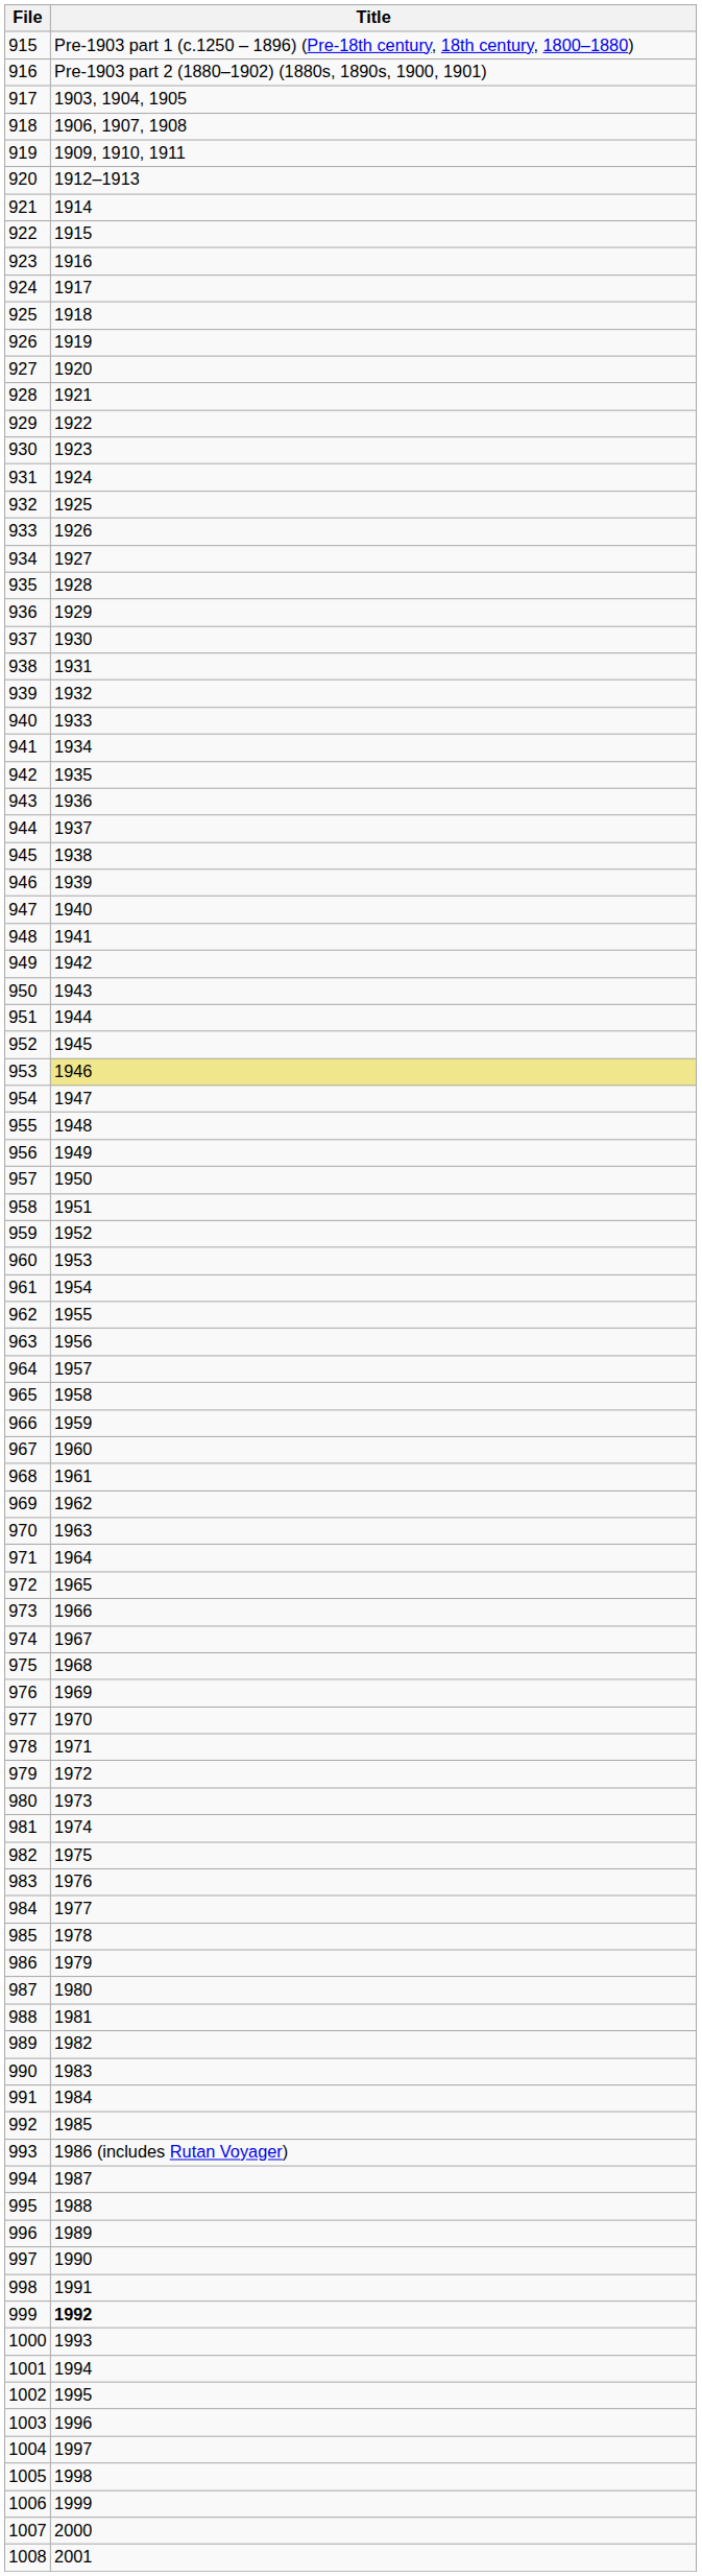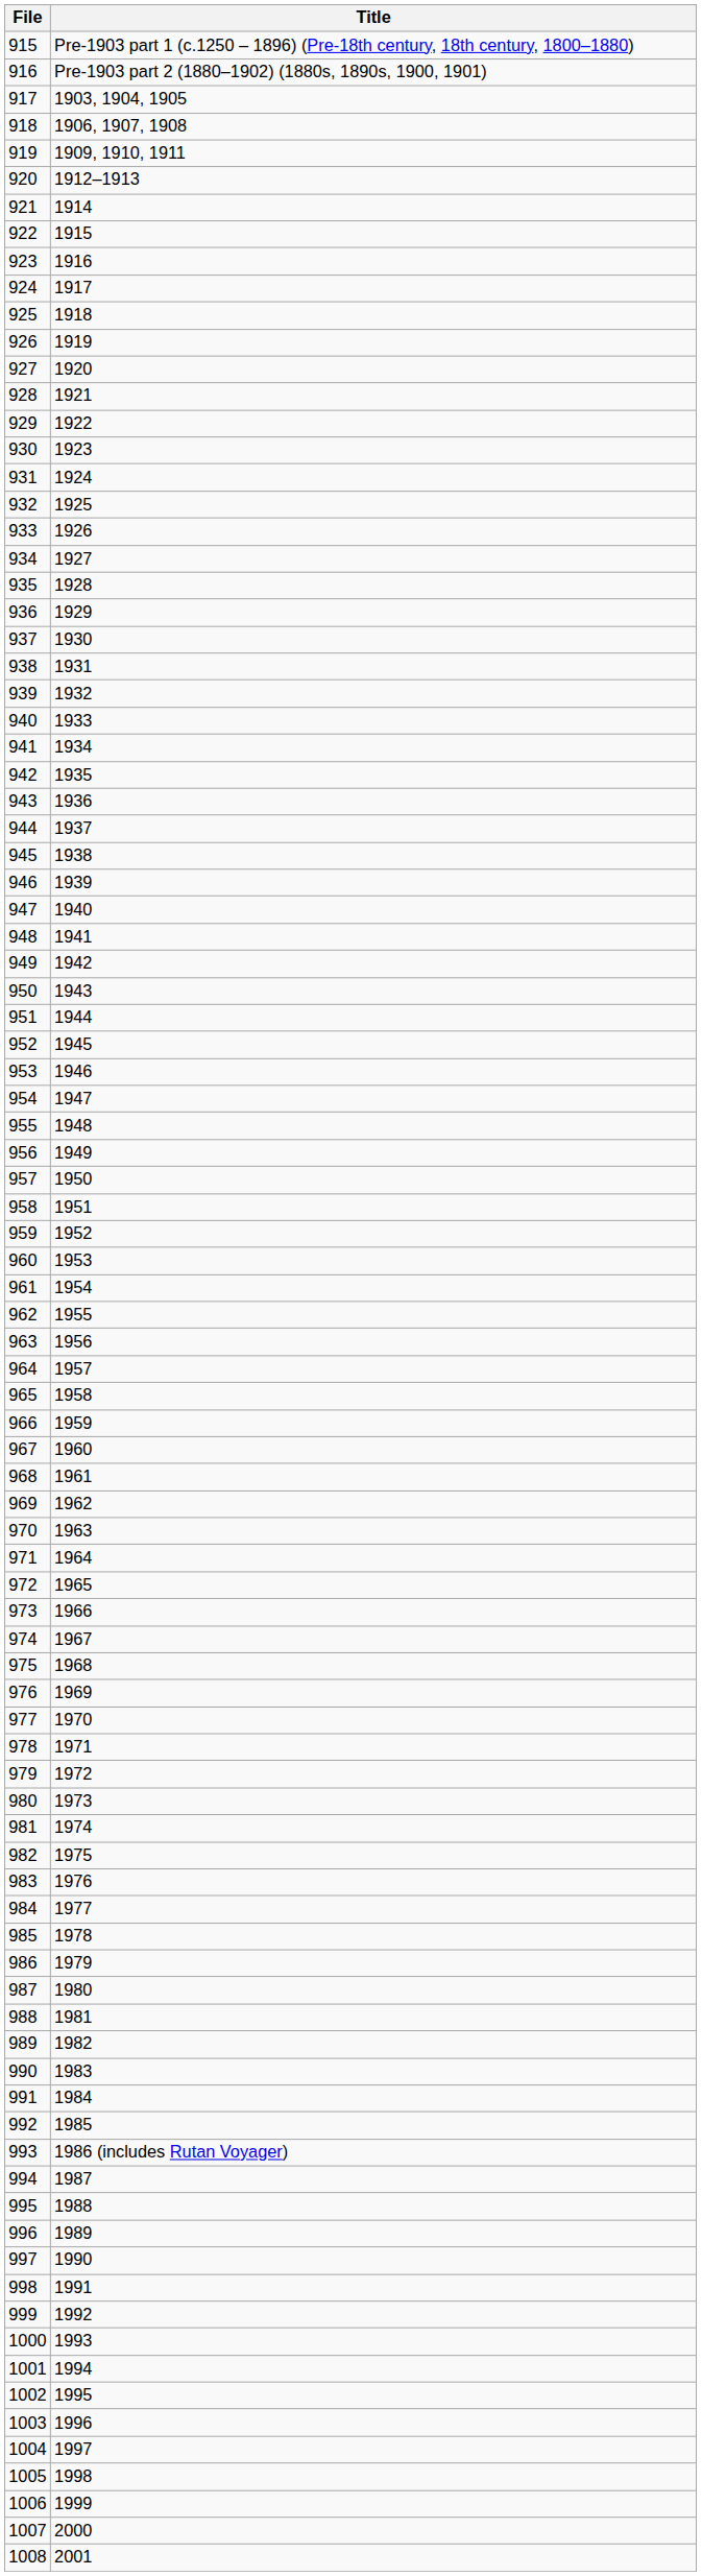953 | Title: khaki background -> no background
999 | Title: bold -> normal
